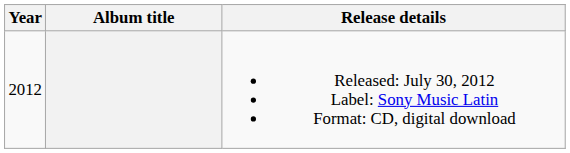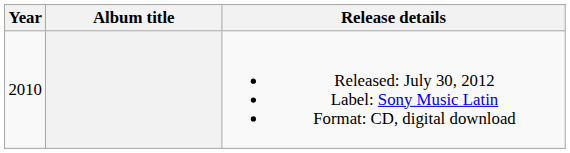row 2 | Year: 2012 -> 2010
